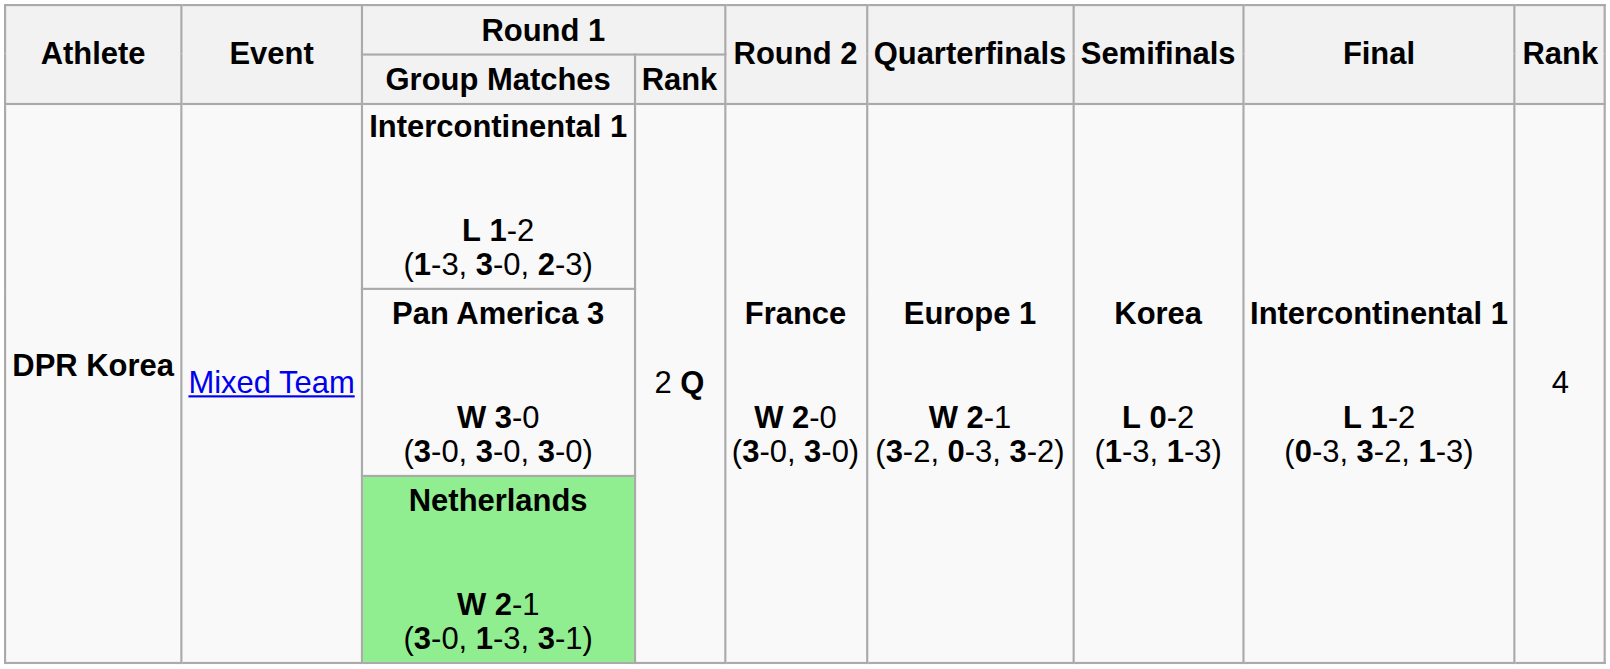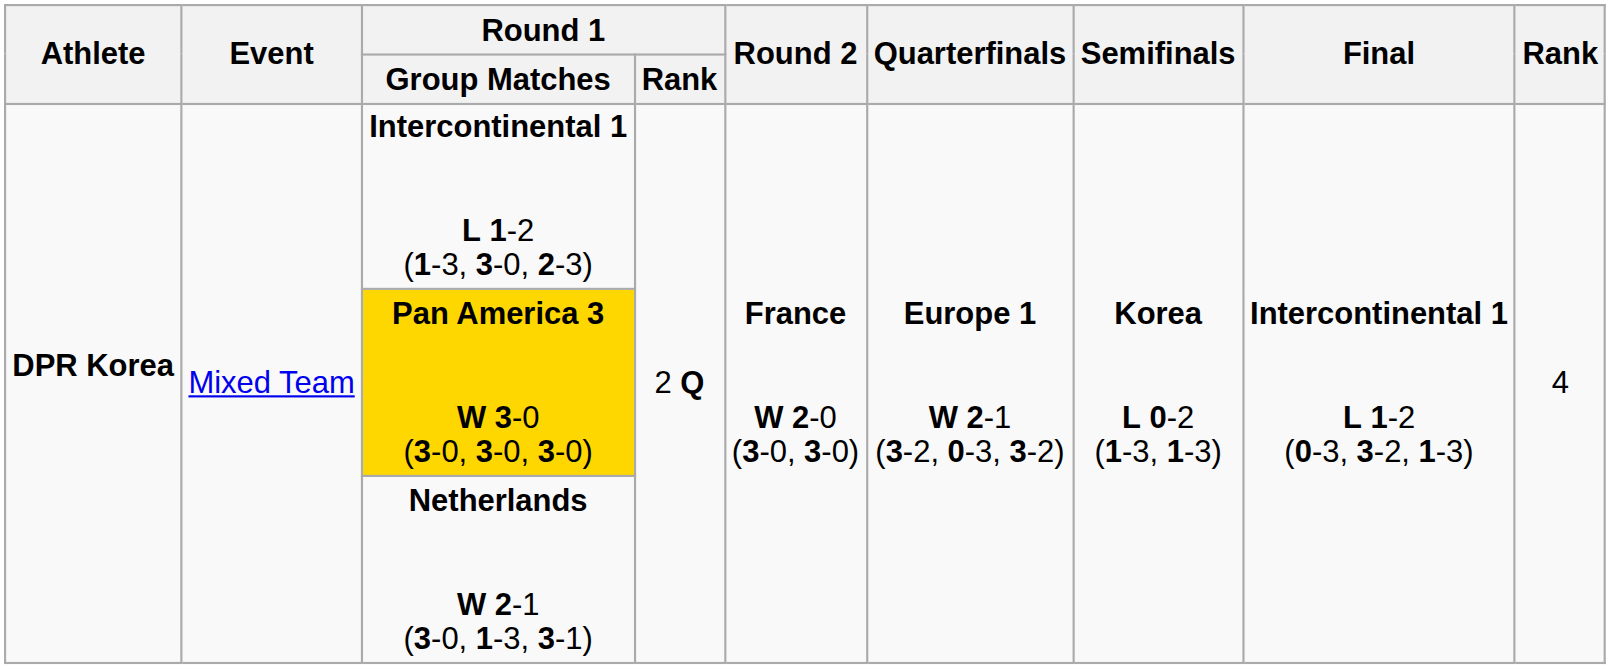Pan America 3 W 3-0 (3-0, 3-0, 3-0) | Round 1 / Group Matches: no background -> gold background
Netherlands W 2-1 (3-0, 1-3, 3-1) | Round 1 / Group Matches: lightgreen background -> no background
